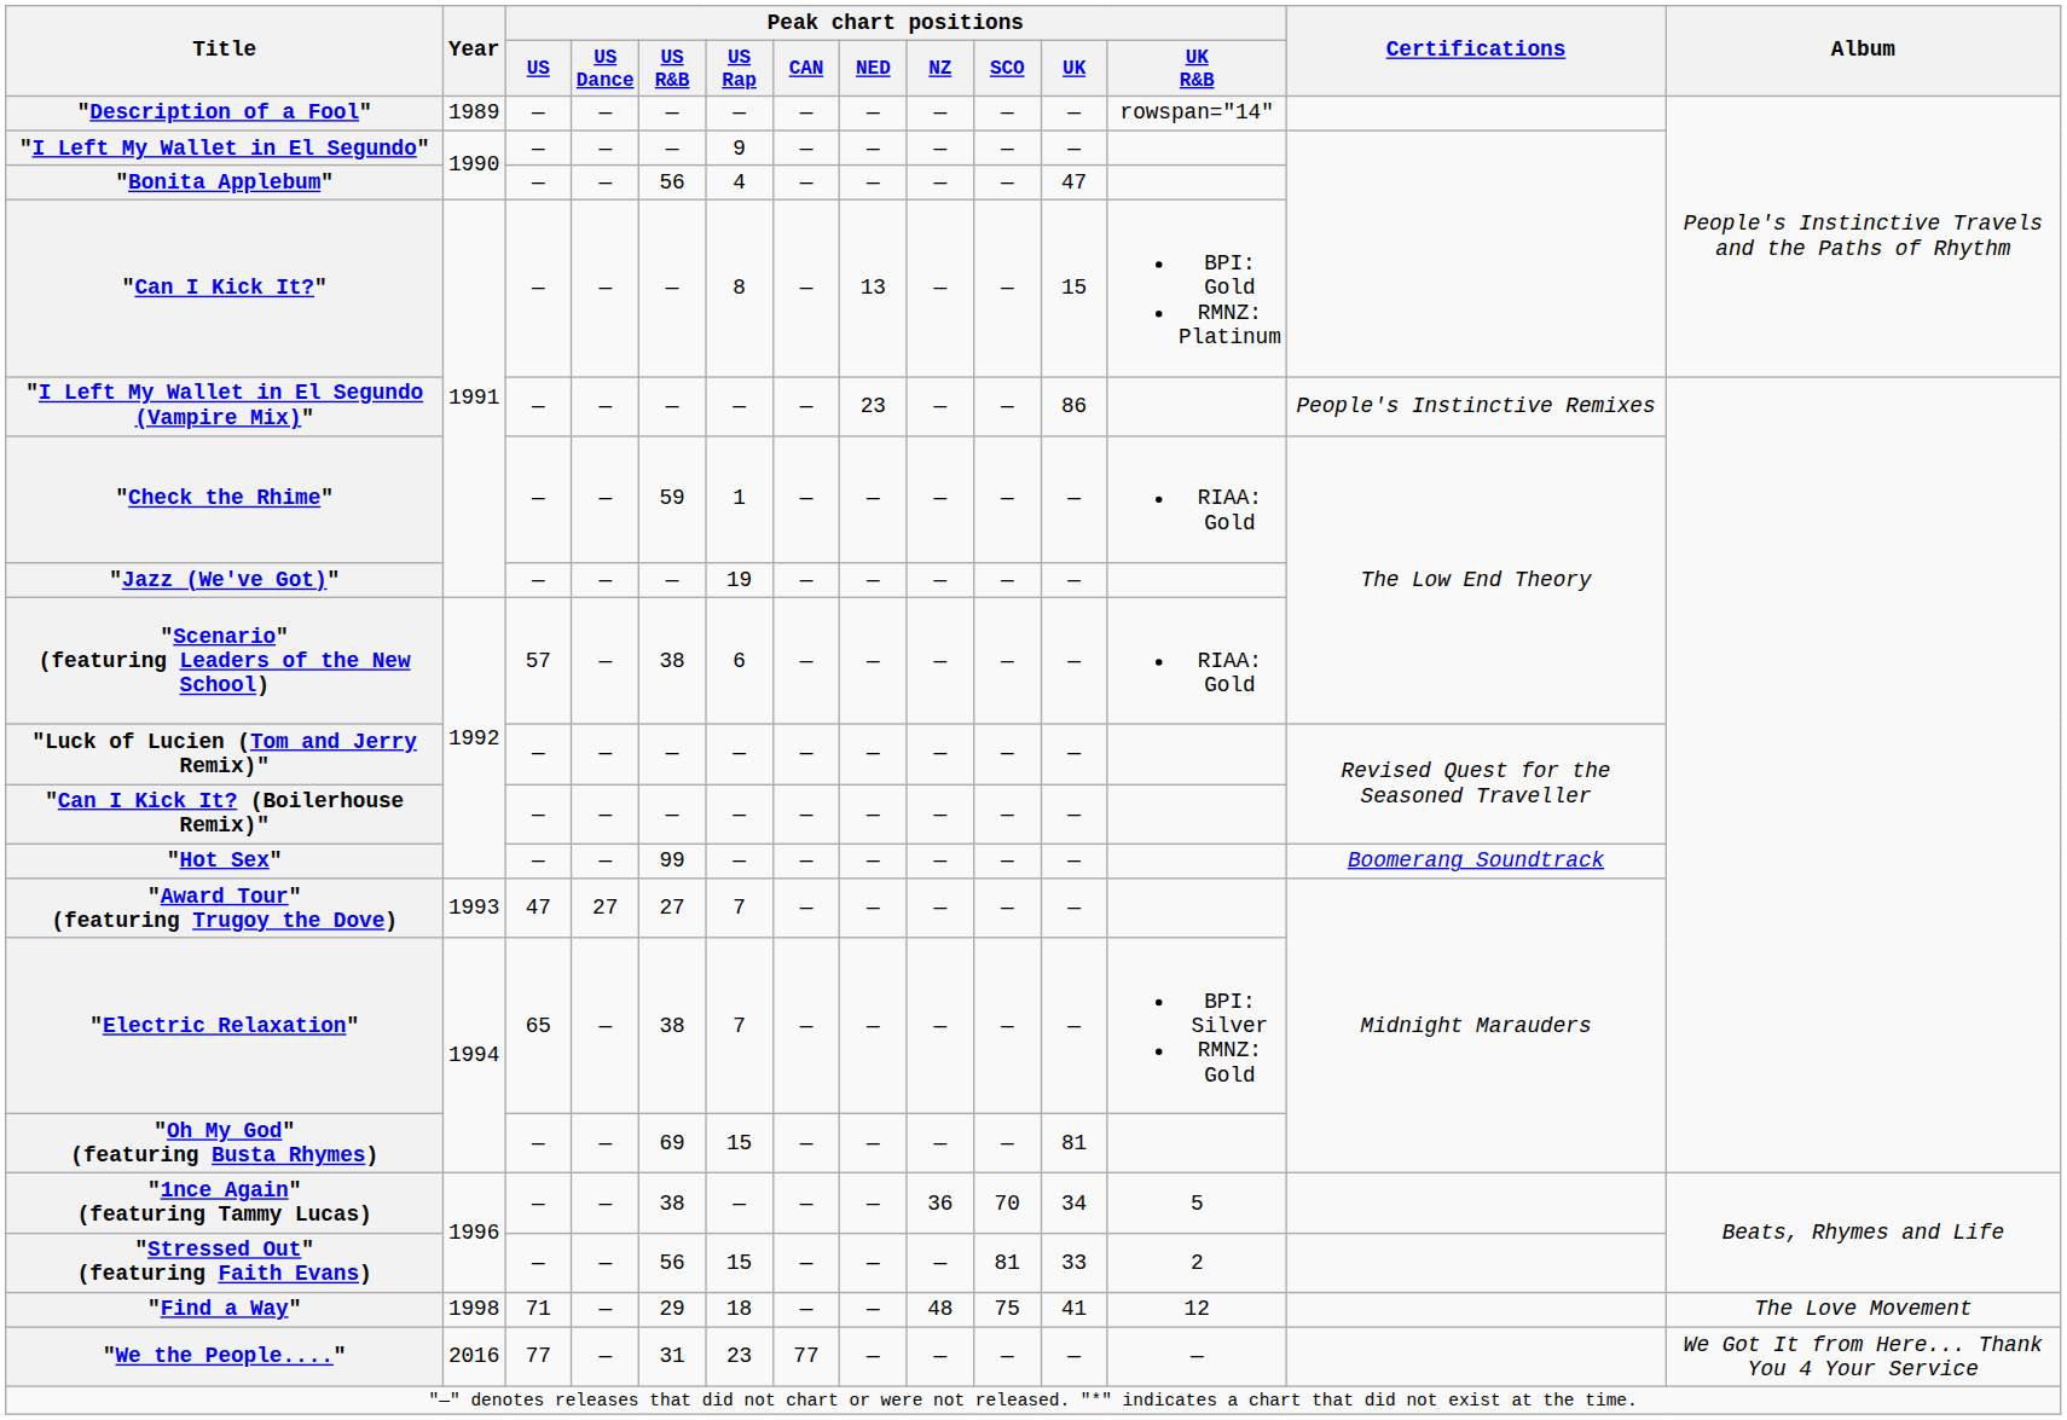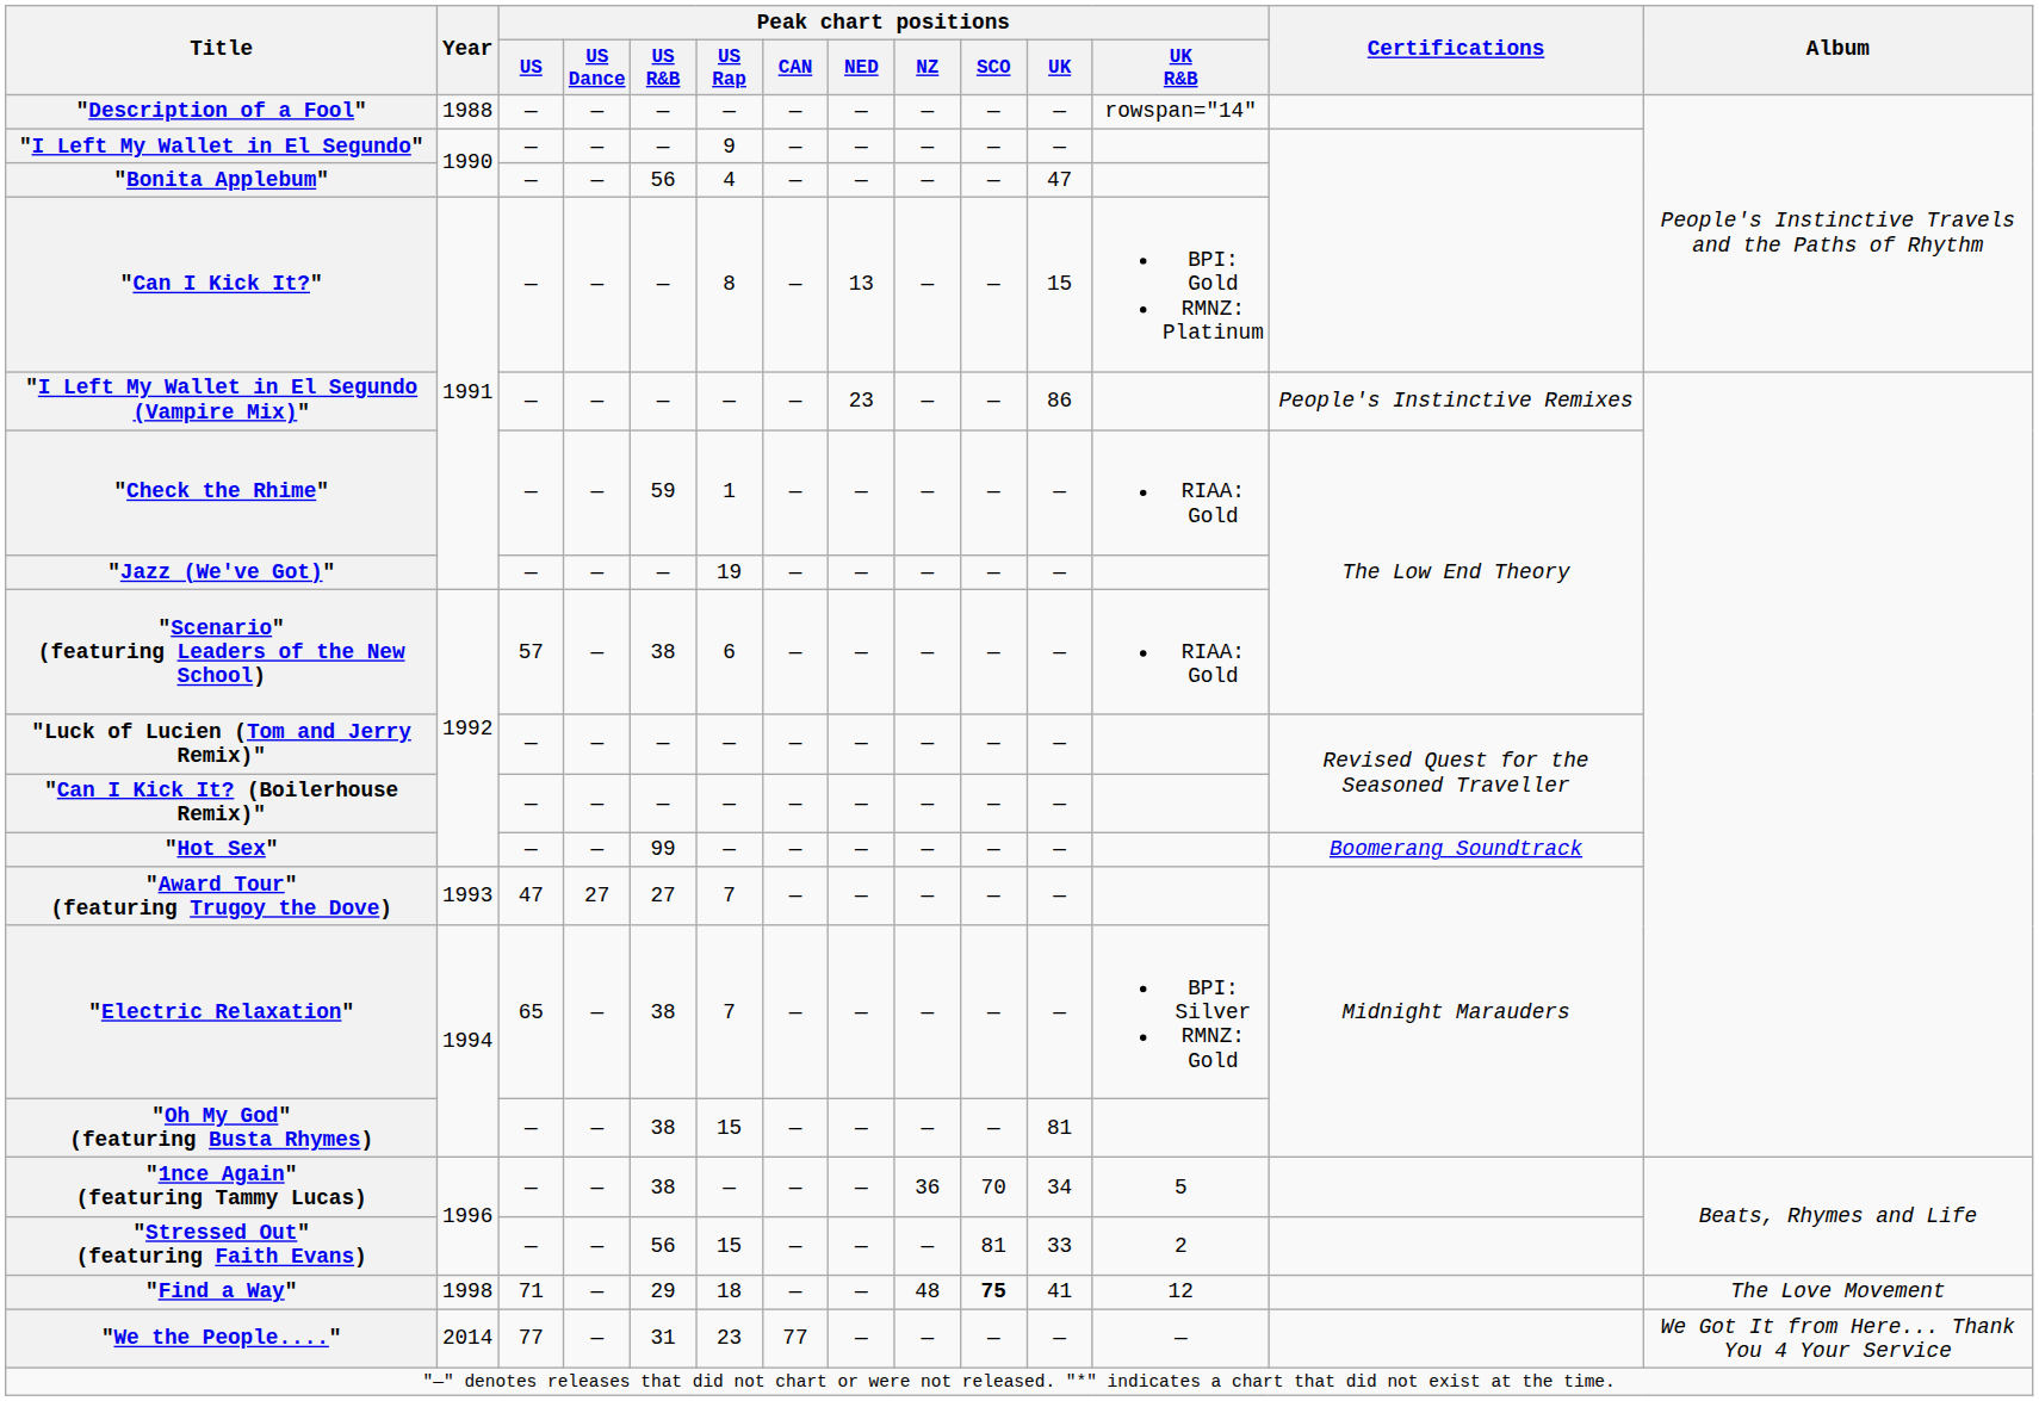"Description of a Fool" | Year: 1989 -> 1988
"Oh My God" (featuring Busta Rhymes) | Peak chart positions / US R&B: 69 -> 38
"Find a Way" | Peak chart positions / SCO: normal -> bold
"We the People...." | Year: 2016 -> 2014
